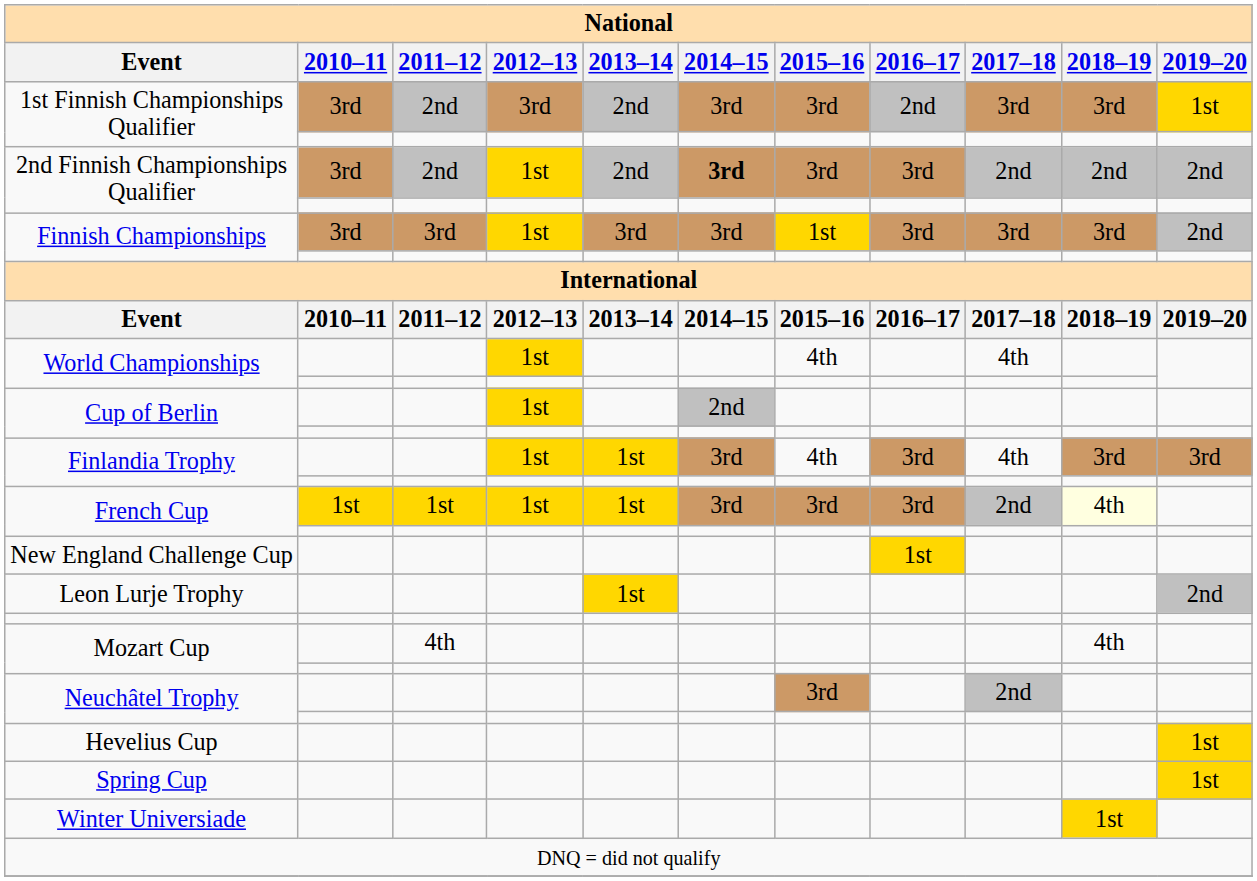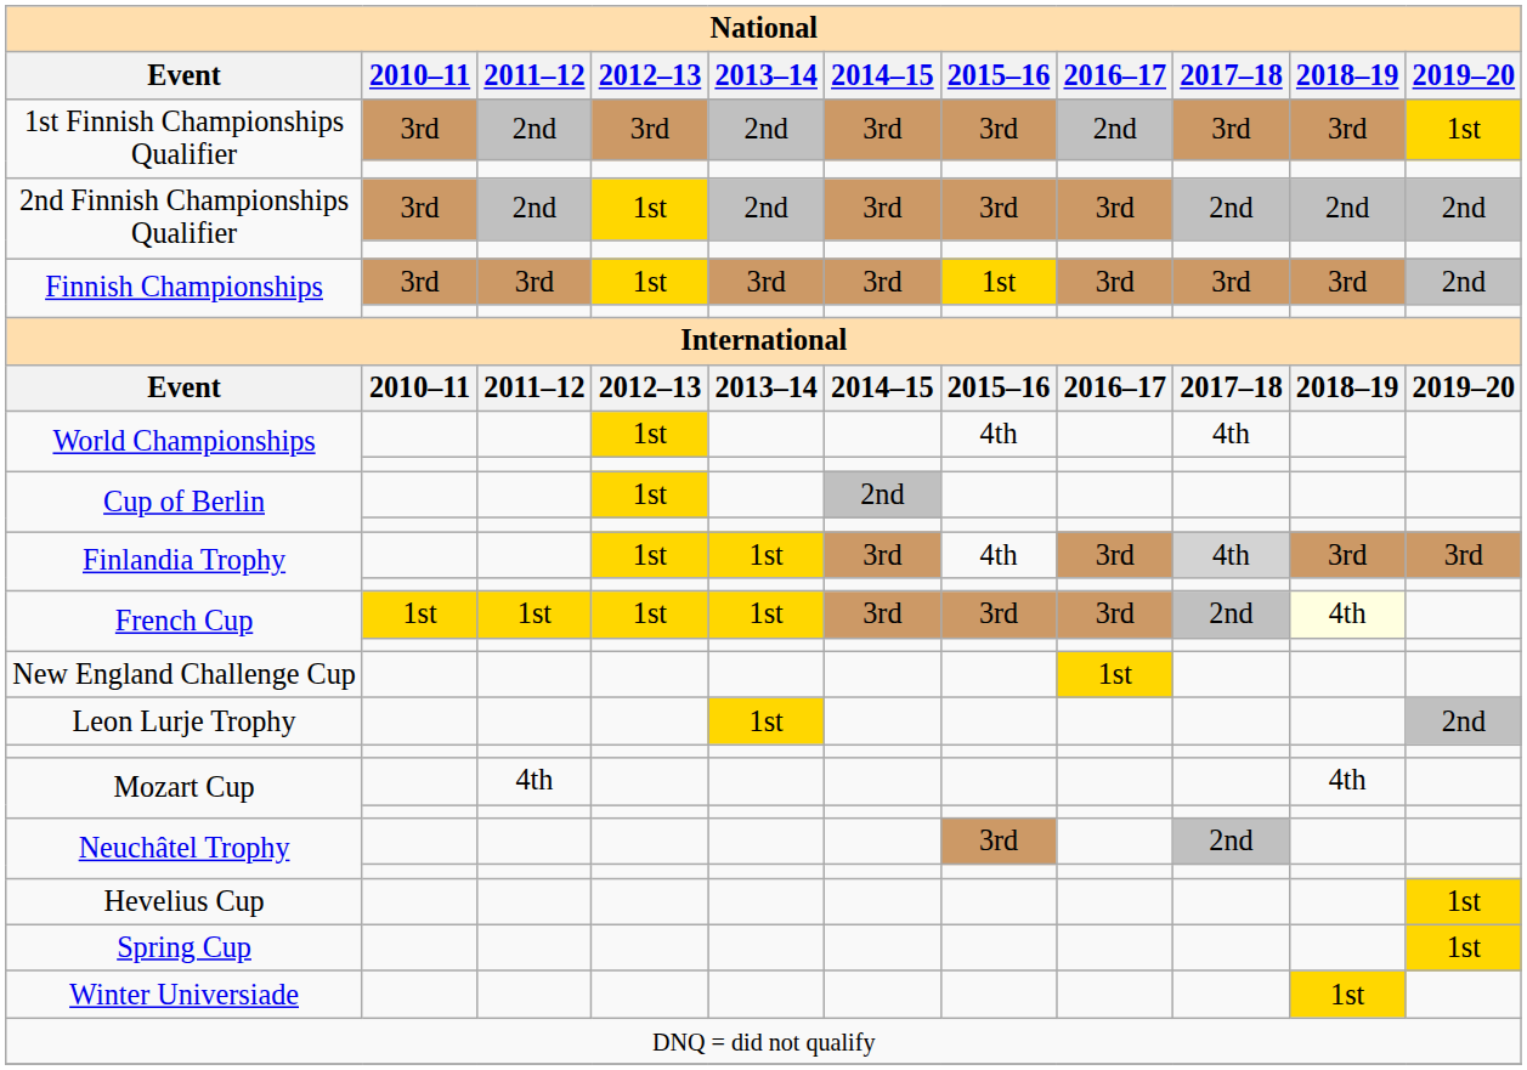2nd Finnish Championships Qualifier / 1st | National / 2014–15: bold -> normal
Finlandia Trophy / 1st | National / 2017–18: no background -> lightgrey background
